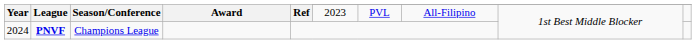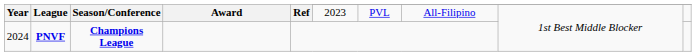2024 | Season/Conference: normal -> bold
